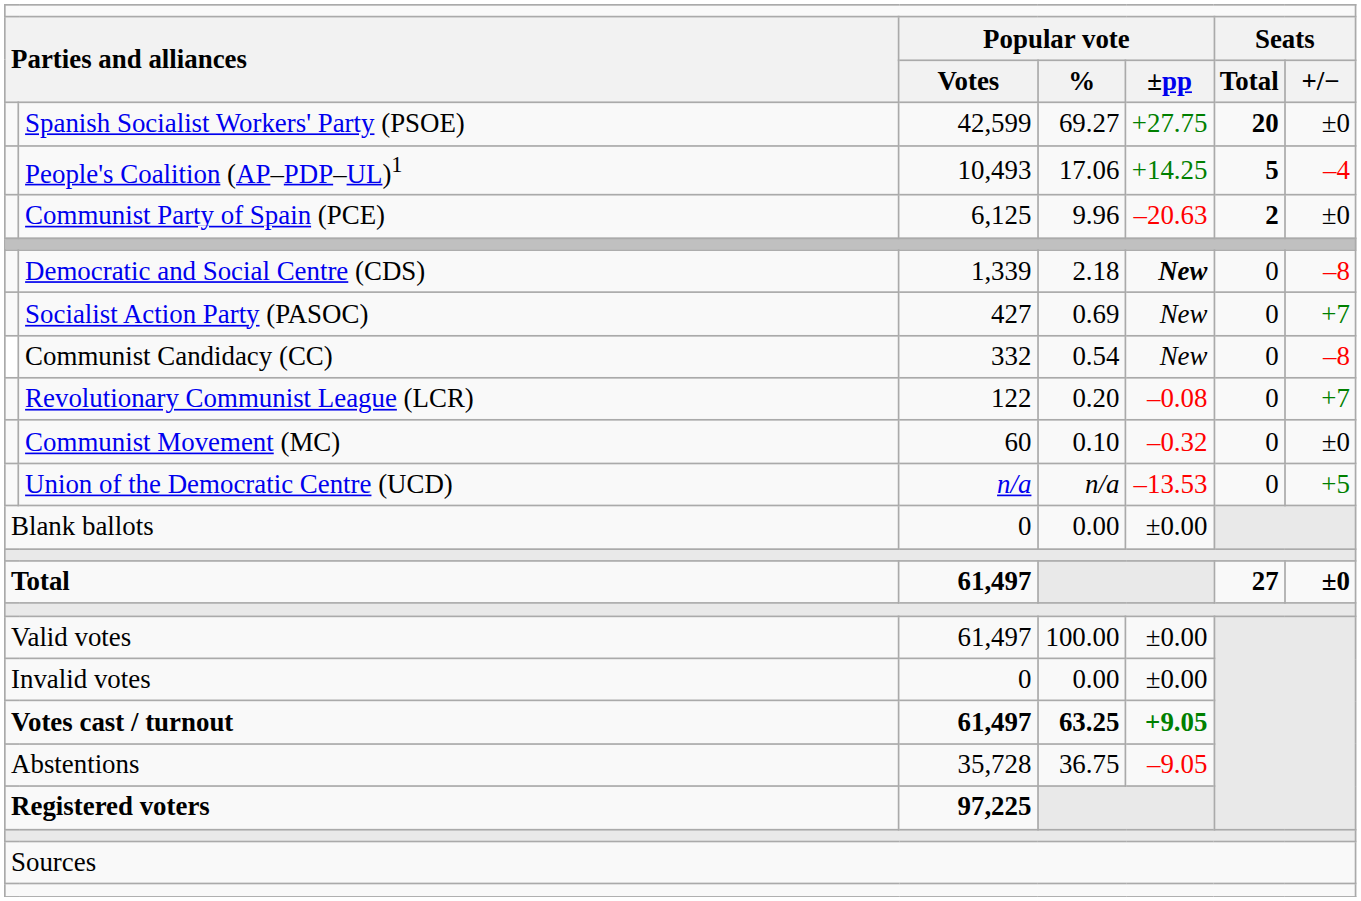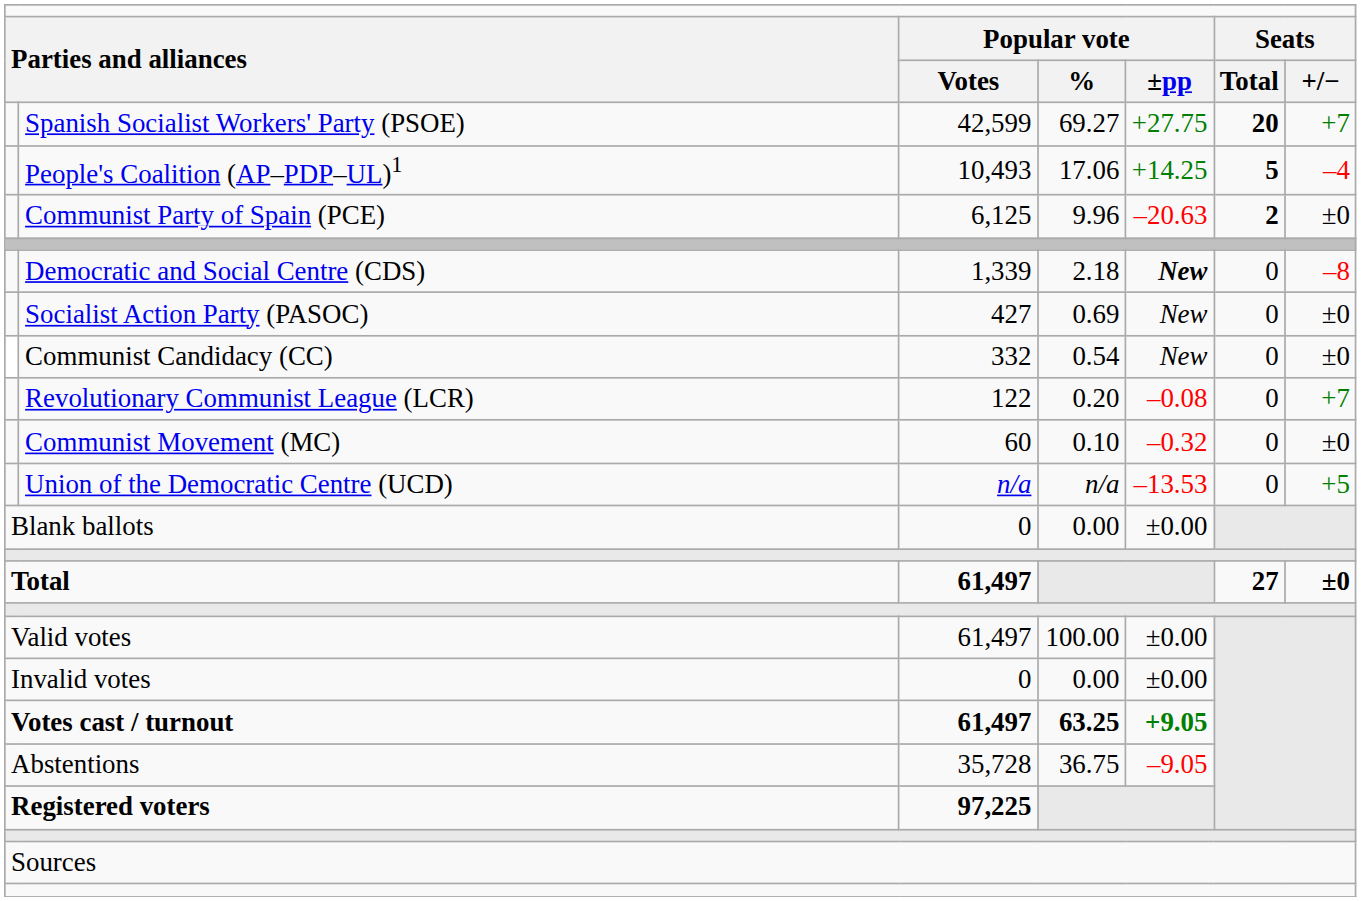Spanish Socialist Workers' Party (PSOE) | column 7: ±0 -> +7
Socialist Action Party (PASOC) | column 7: +7 -> ±0
Communist Candidacy (CC) | column 7: –8 -> ±0
